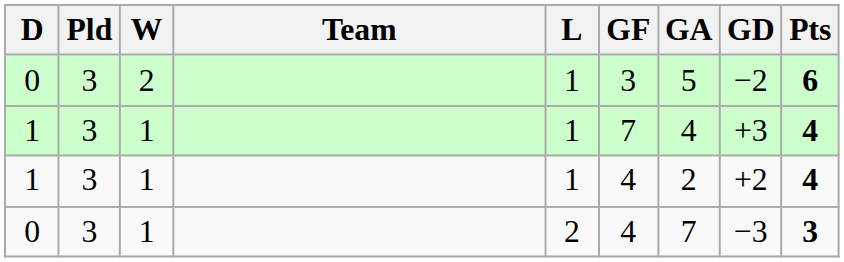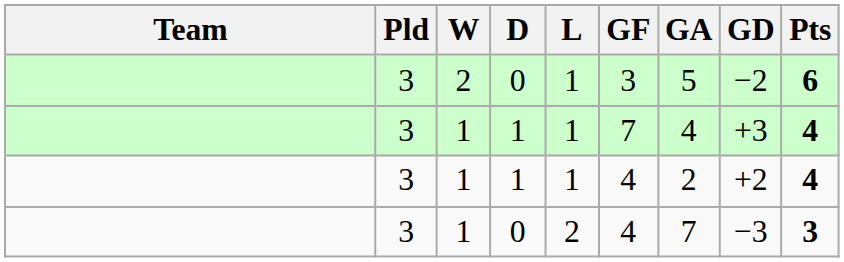columns swapped: Team <-> D
